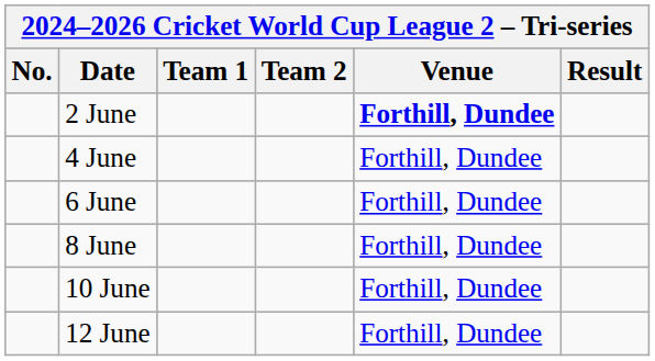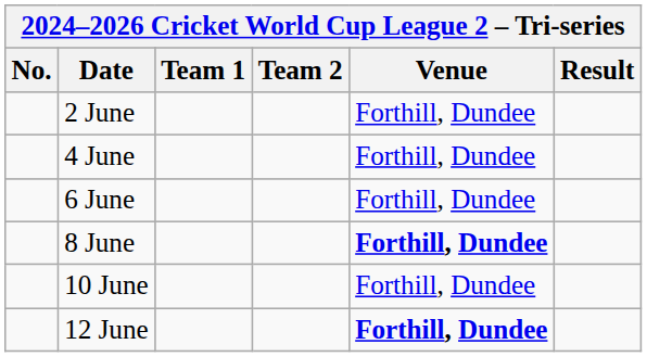2 June | Venue: bold -> normal
8 June | Venue: normal -> bold
12 June | Venue: normal -> bold
